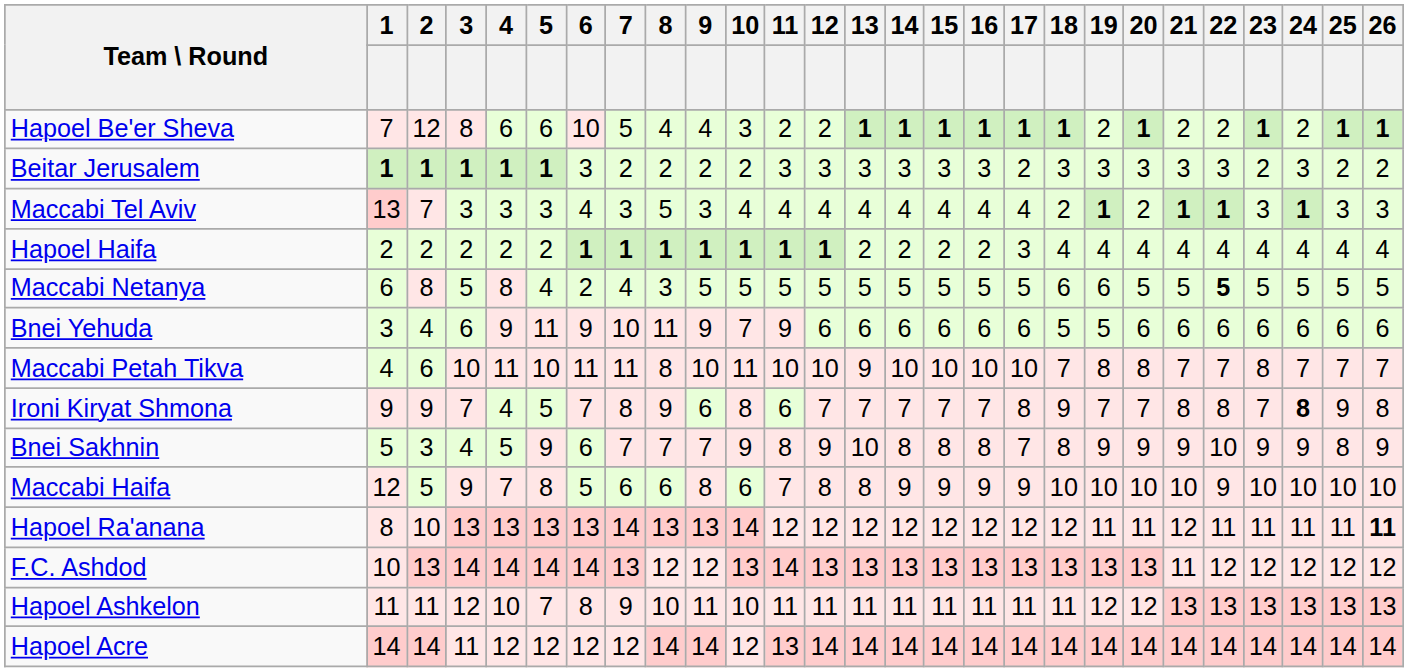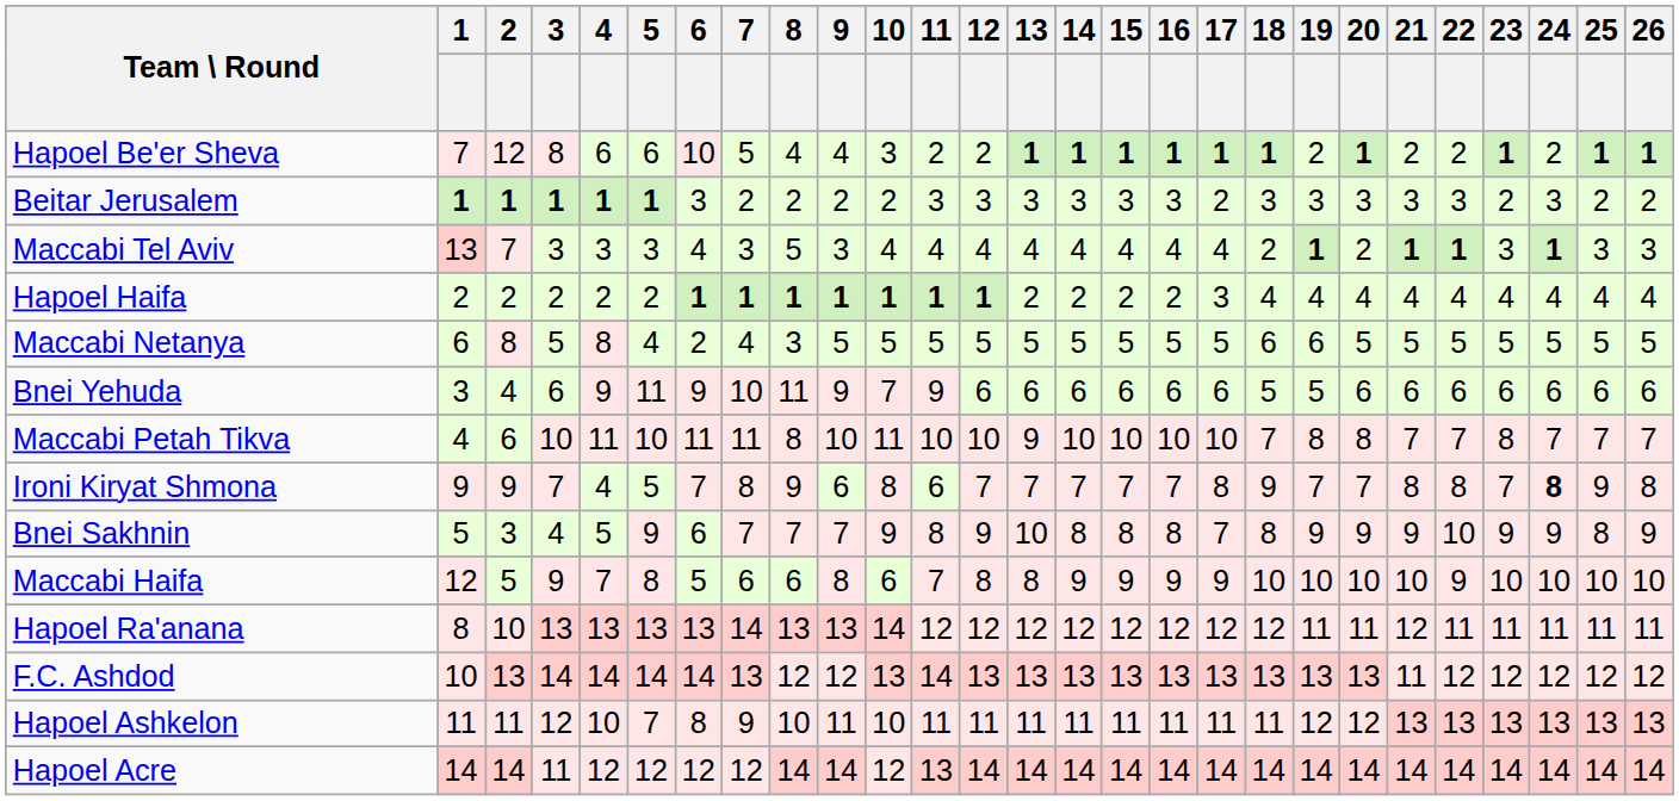Maccabi Netanya | 22: bold -> normal
Hapoel Ra'anana | 26: bold -> normal
